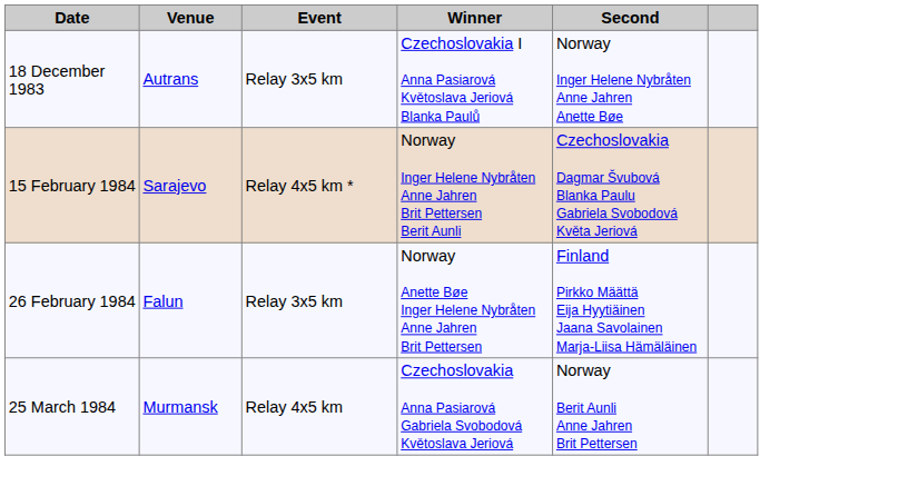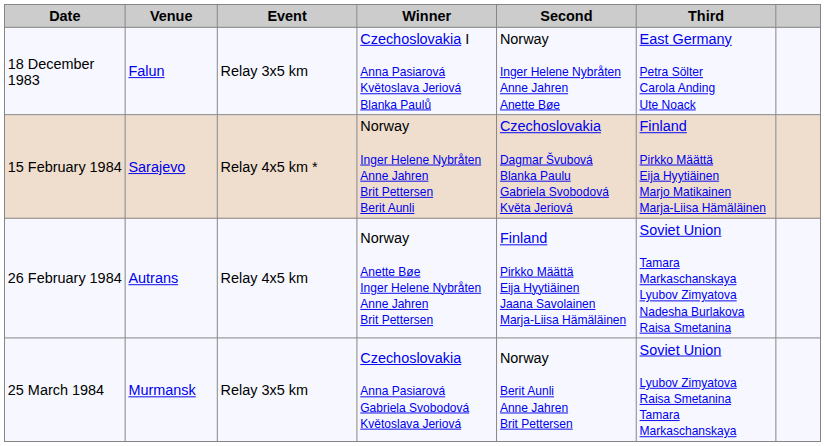+ column: Third | East Germany Petra Sölter Carola Anding Ute Noack | Finland Pirkko Määttä Eija Hyytiäinen Marjo Matikainen Marja-Liisa Hämäläinen | Soviet Union Tamara Markaschanskaya Lyubov Zimyatova Nadesha Burlakova Raisa Smetanina | Soviet Union Lyubov Zimyatova Raisa Smetanina Tamara Markaschanskaya
18 December 1983 | Venue: Autrans -> Falun
26 February 1984 | Venue: Falun -> Autrans
26 February 1984 | Event: Relay 3x5 km -> Relay 4x5 km
25 March 1984 | Event: Relay 4x5 km -> Relay 3x5 km
